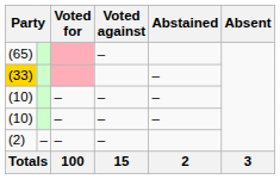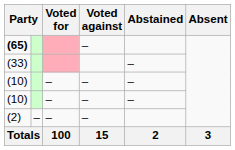(65) | column 1: normal -> bold
(33) | column 1: gold background -> no background
